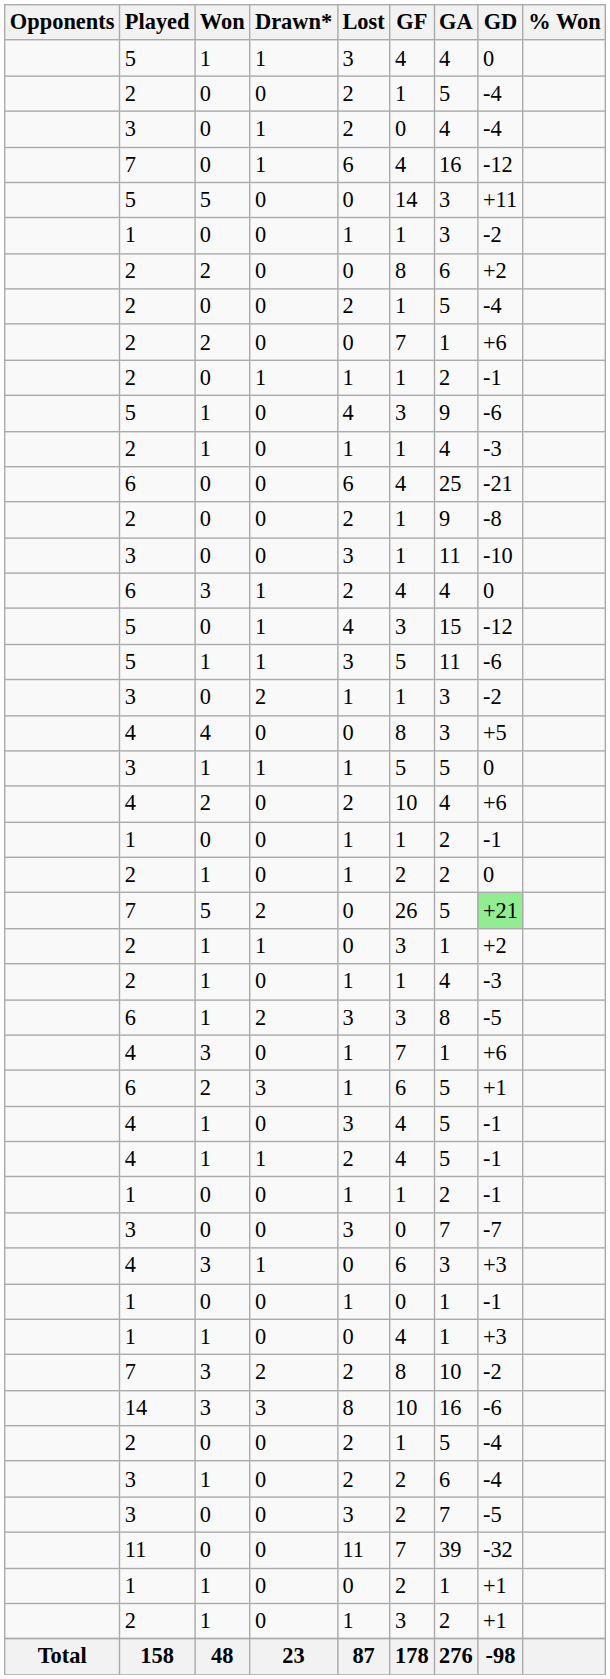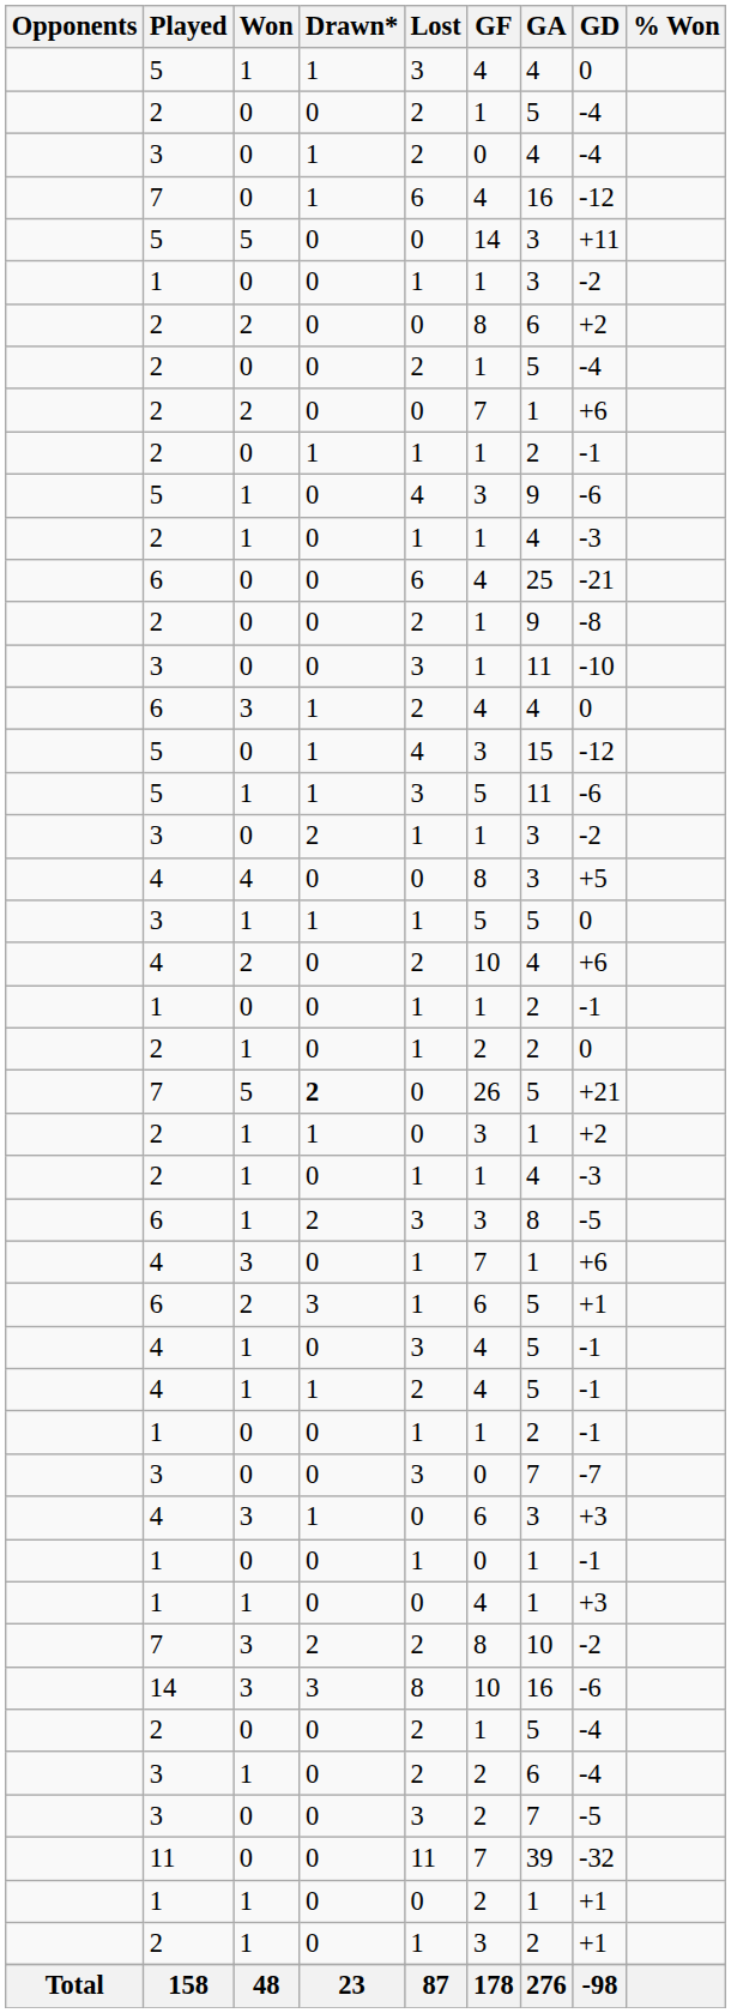7 / 5 | Drawn*: normal -> bold
7 / 5 | GD: lightgreen background -> no background
